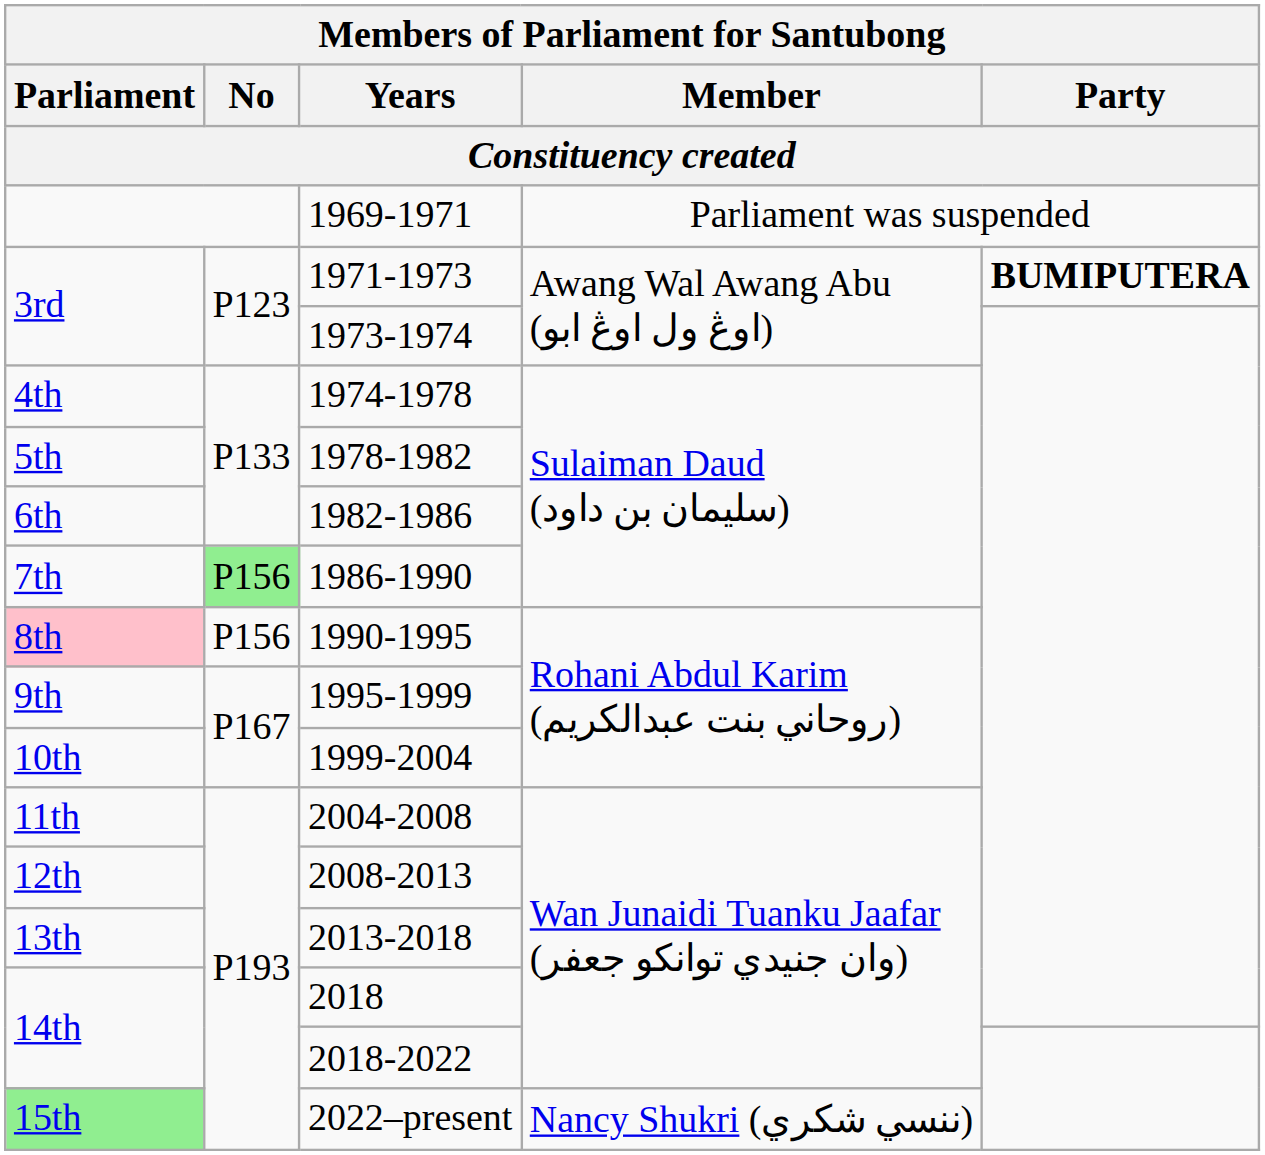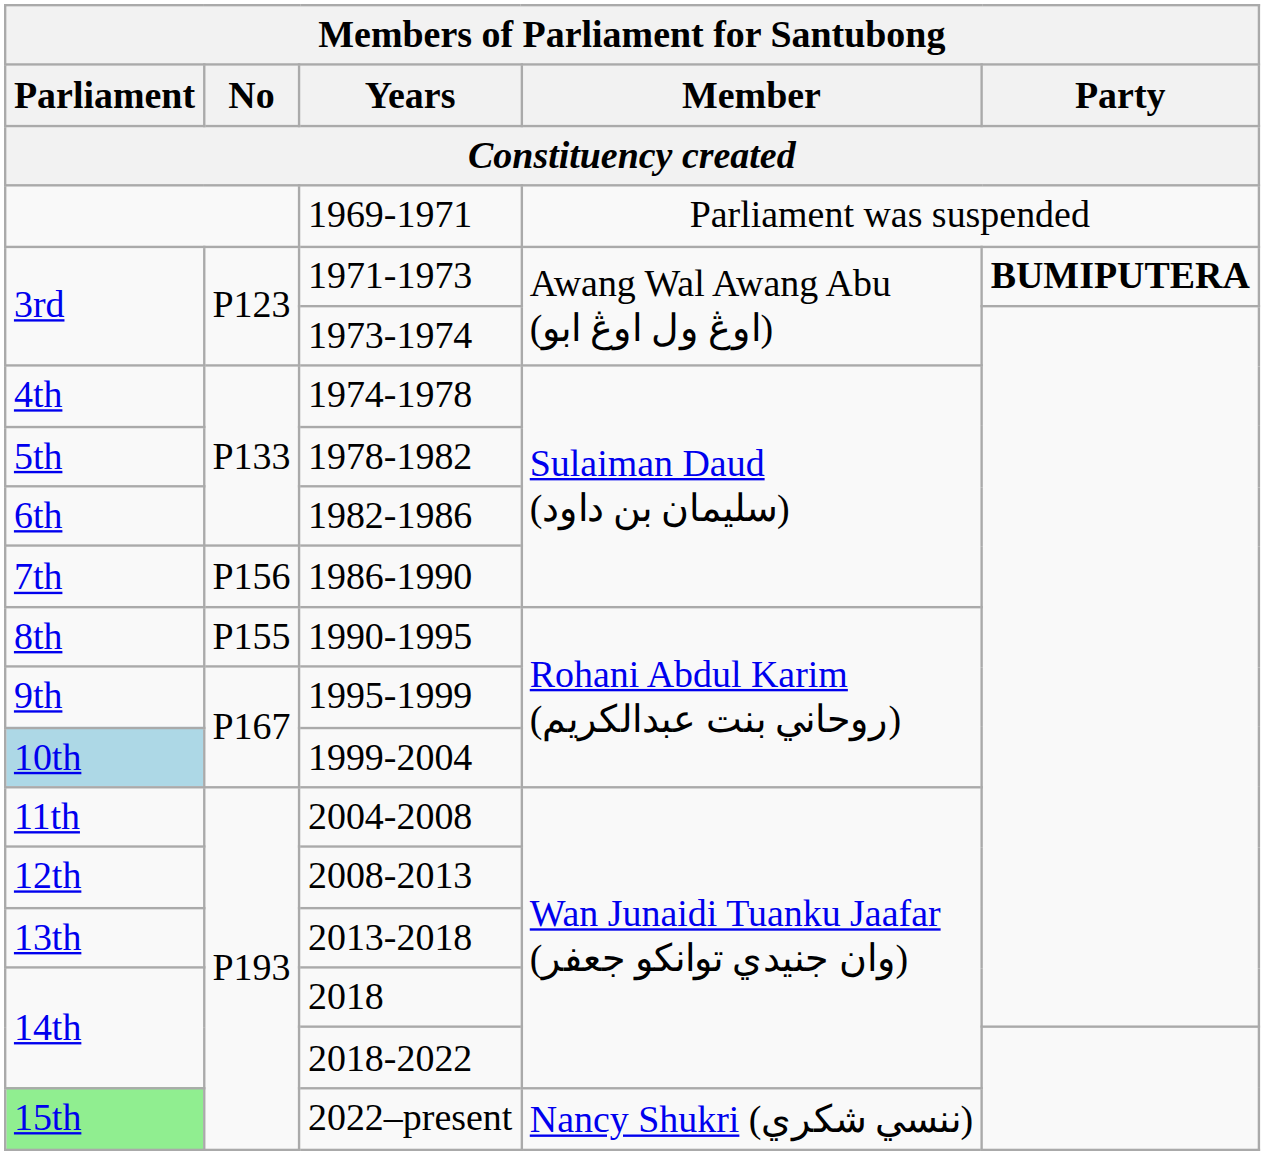1986-1990 | No: lightgreen background -> no background
1990-1995 | Parliament: pink background -> no background
1990-1995 | No: P156 -> P155
1999-2004 | Parliament: no background -> lightblue background
